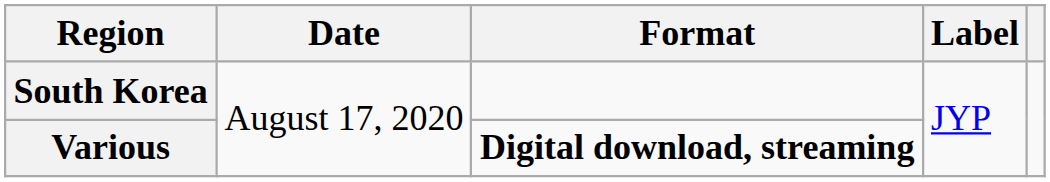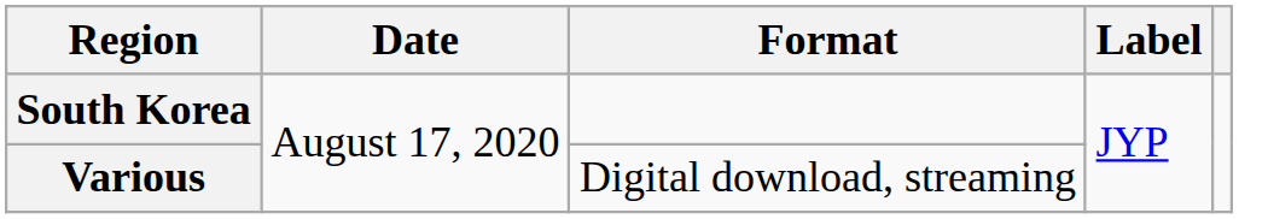Various | Format: bold -> normal
